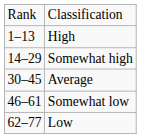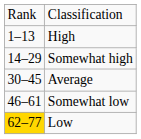Low | column 1: no background -> gold background
